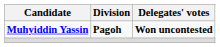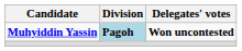Muhyiddin Yassin | Division: no background -> lightblue background
